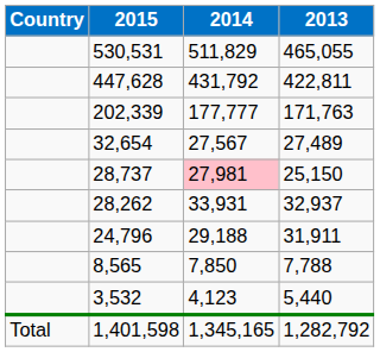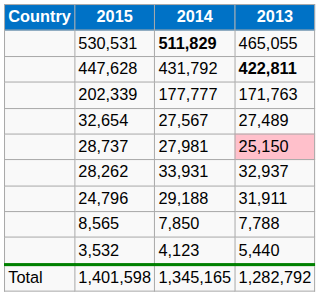530,531 | 2014: normal -> bold
447,628 | 2013: normal -> bold
28,737 | 2014: pink background -> no background
28,737 | 2013: no background -> pink background
